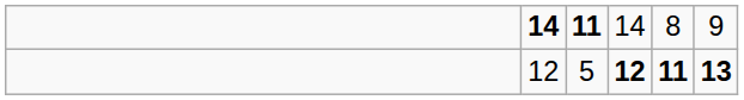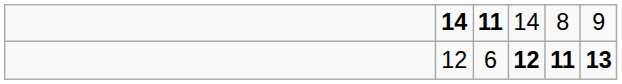row 2 | column 3: 5 -> 6
